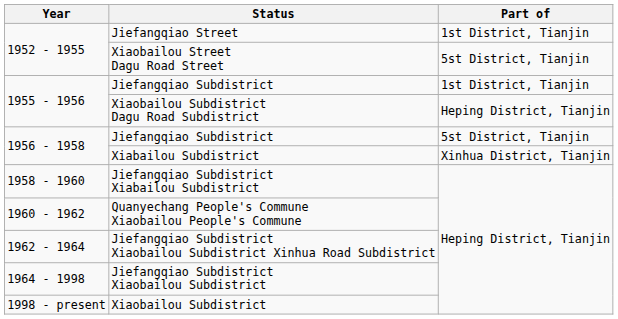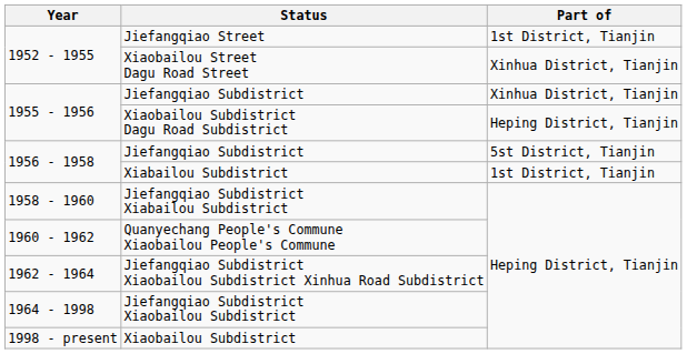Xiaobailou Street Dagu Road Street | Part of: 5st District, Tianjin -> Xinhua District, Tianjin
1955 - 1956 / Jiefangqiao Subdistrict | Part of: 1st District, Tianjin -> Xinhua District, Tianjin
Xiabailou Subdistrict | Part of: Xinhua District, Tianjin -> 1st District, Tianjin
